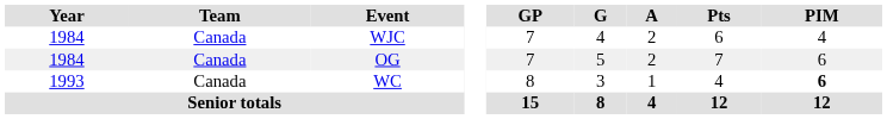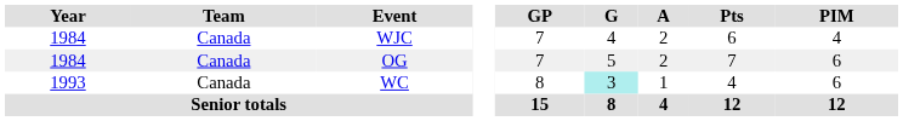WC | G: no background -> paleturquoise background
WC | PIM: bold -> normal
